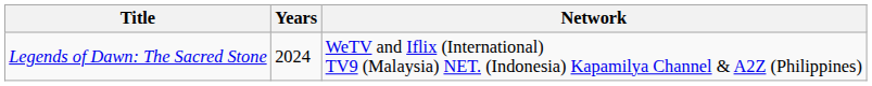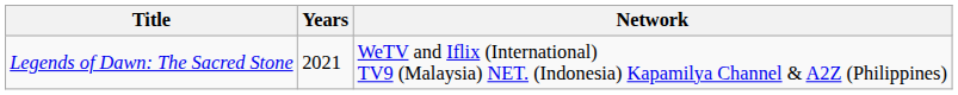Legends of Dawn: The Sacred Stone | Years: 2024 -> 2021
